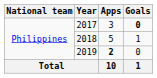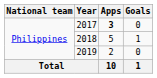2017 | Apps: normal -> bold
2017 | Goals: bold -> normal
2019 | Apps: bold -> normal
